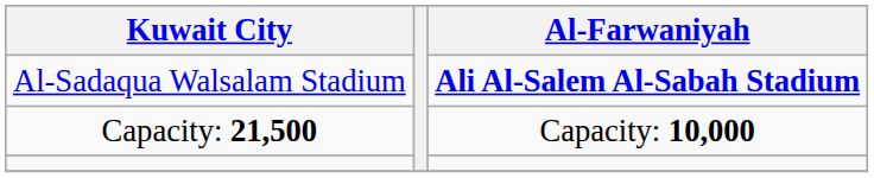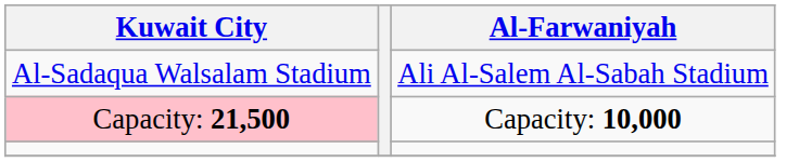Al-Sadaqua Walsalam Stadium | Al-Farwaniyah: bold -> normal
Capacity: 21,500 | Kuwait City: no background -> pink background
